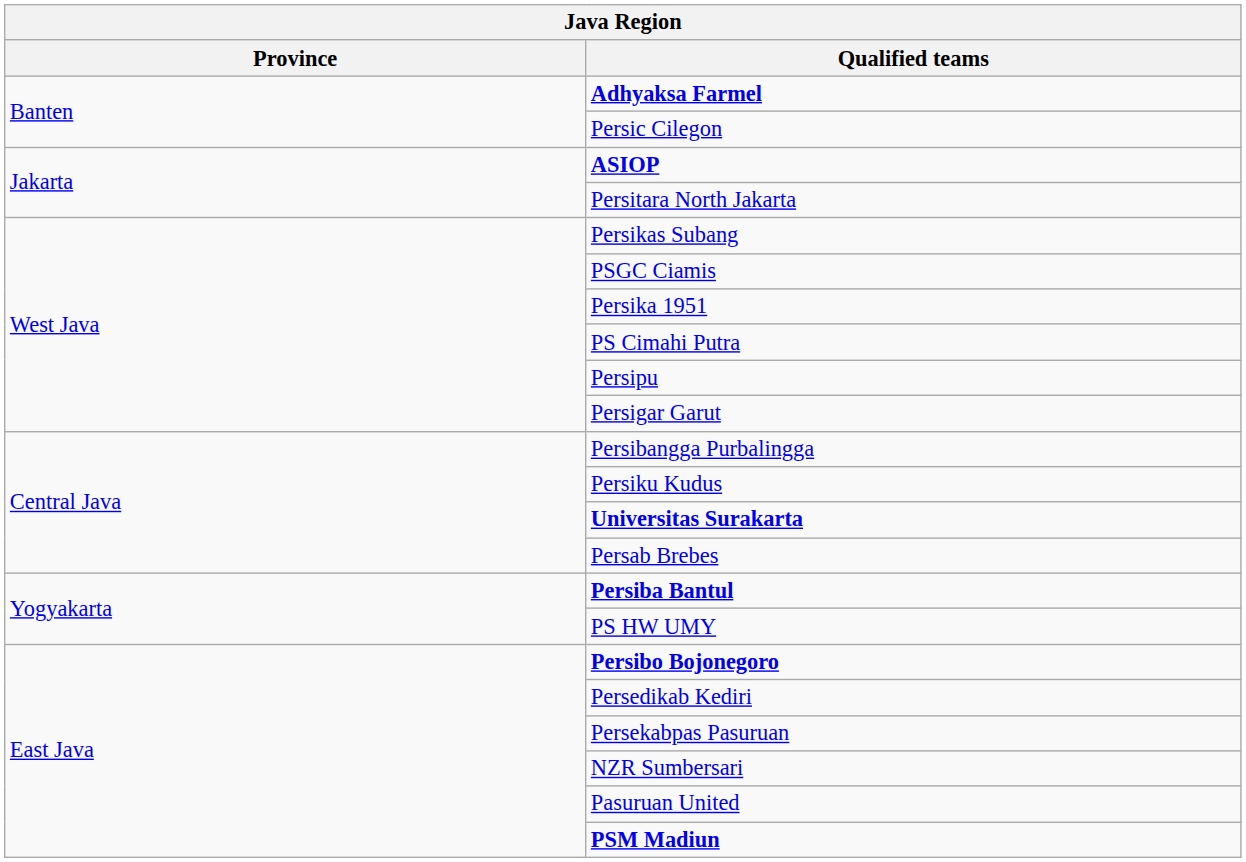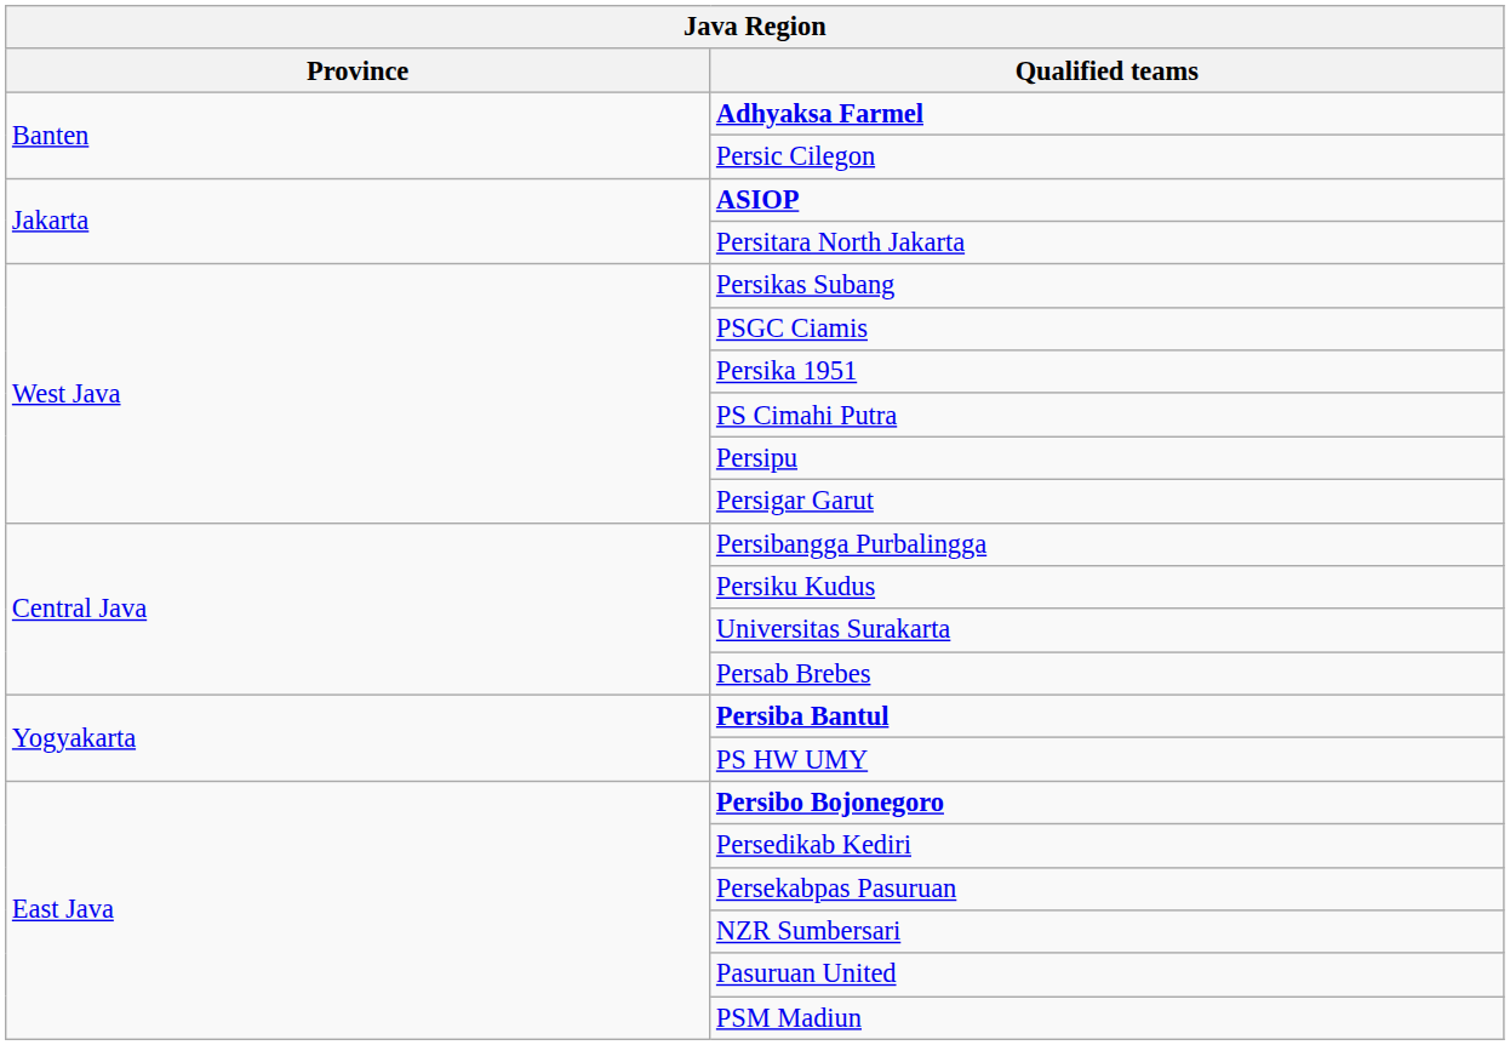Universitas Surakarta | Qualified teams: bold -> normal
PSM Madiun | Qualified teams: bold -> normal
